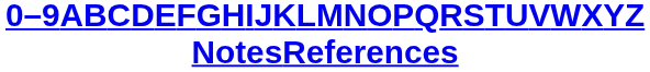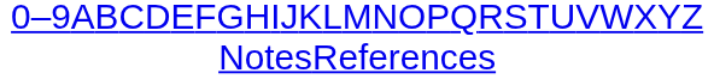row 1 | column 1: bold -> normal
